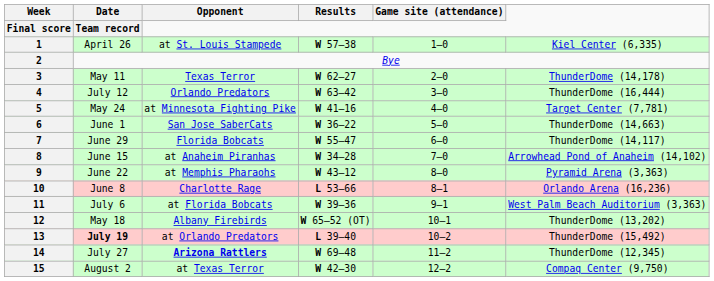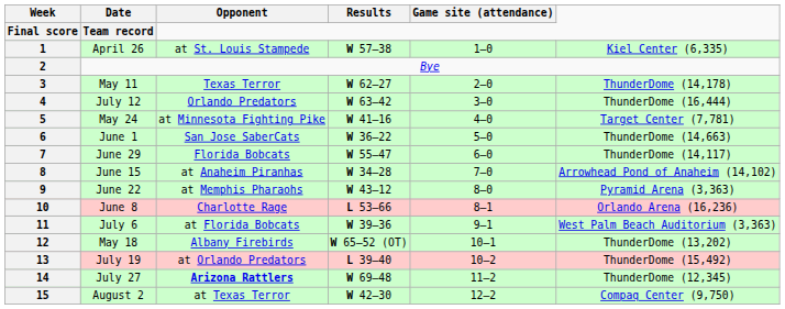13 | Date / Team record: bold -> normal
